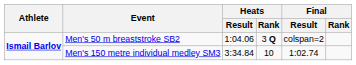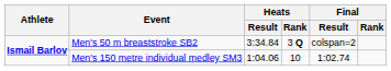Men's 50 m breaststroke SB2 | Heats / Result: 1:04.06 -> 3:34.84
Men's 150 metre individual medley SM3 | Heats / Result: 3:34.84 -> 1:04.06
